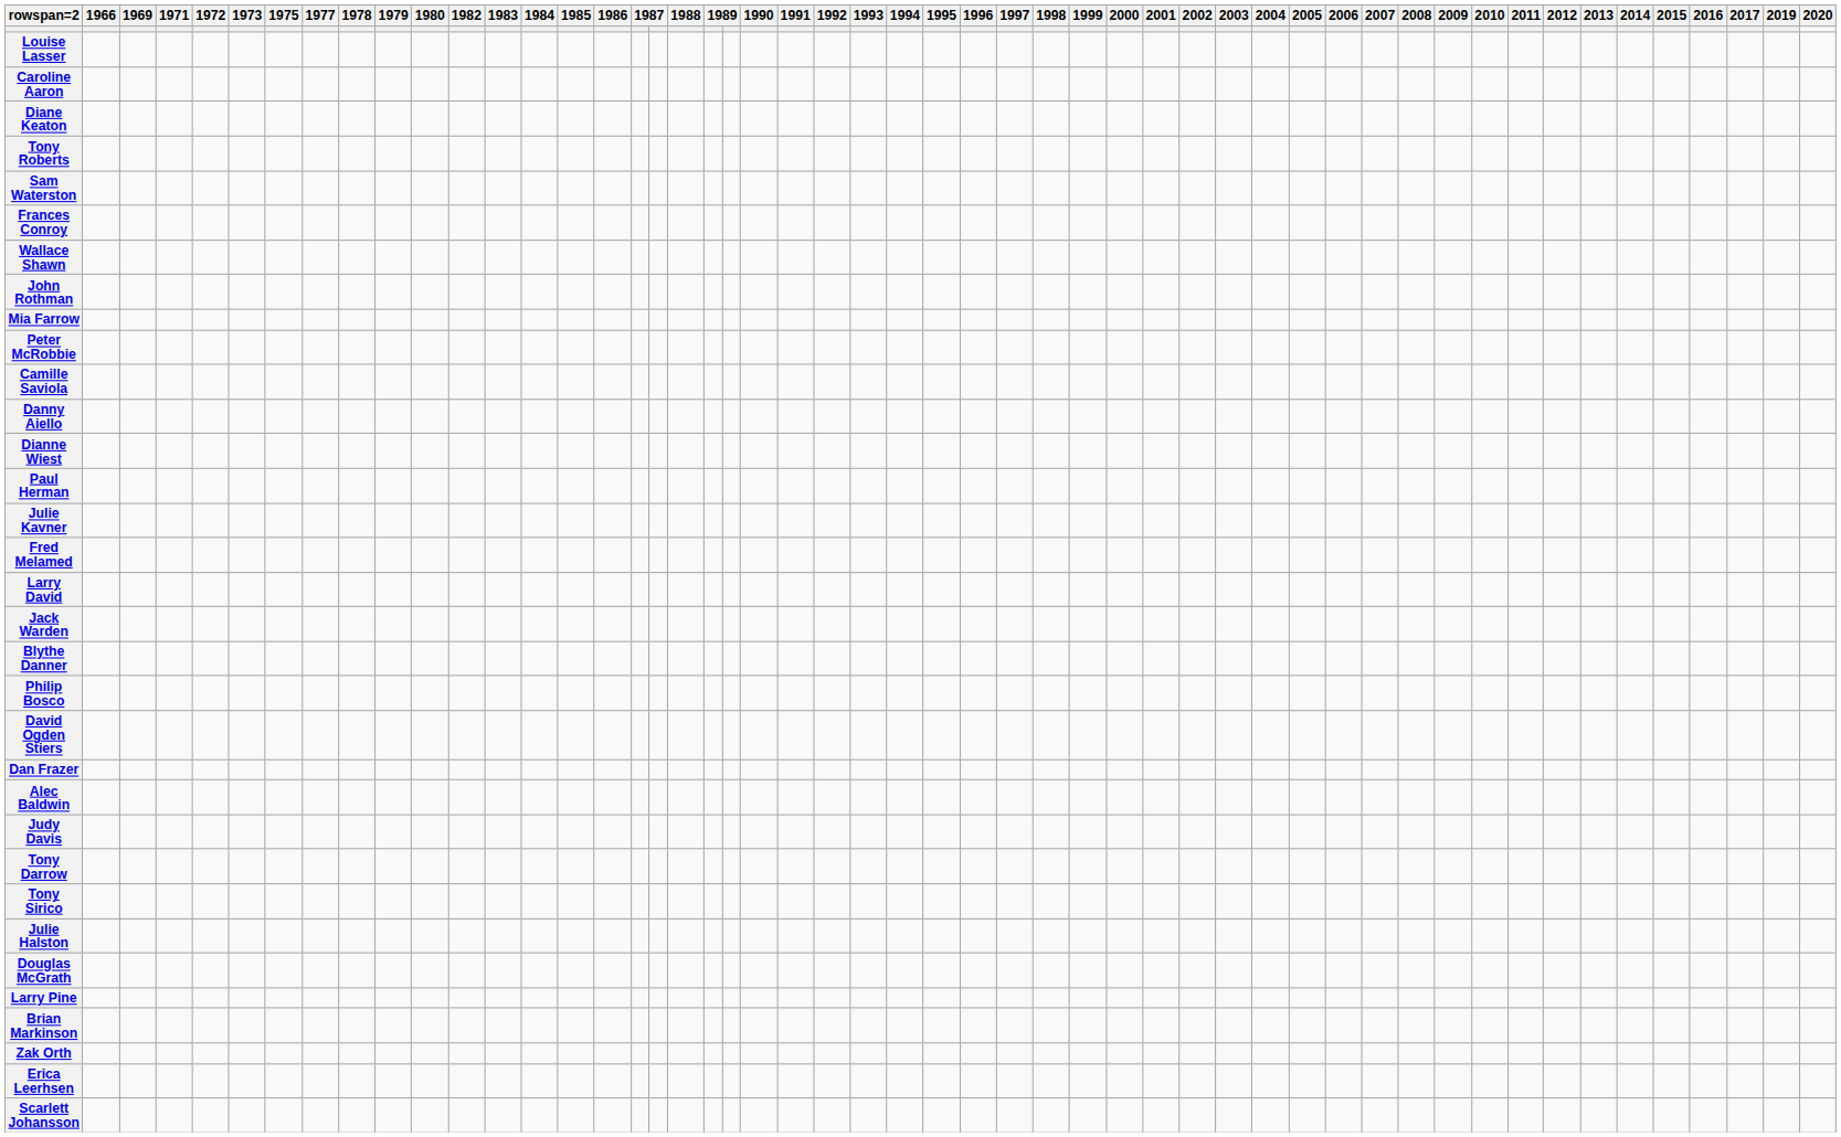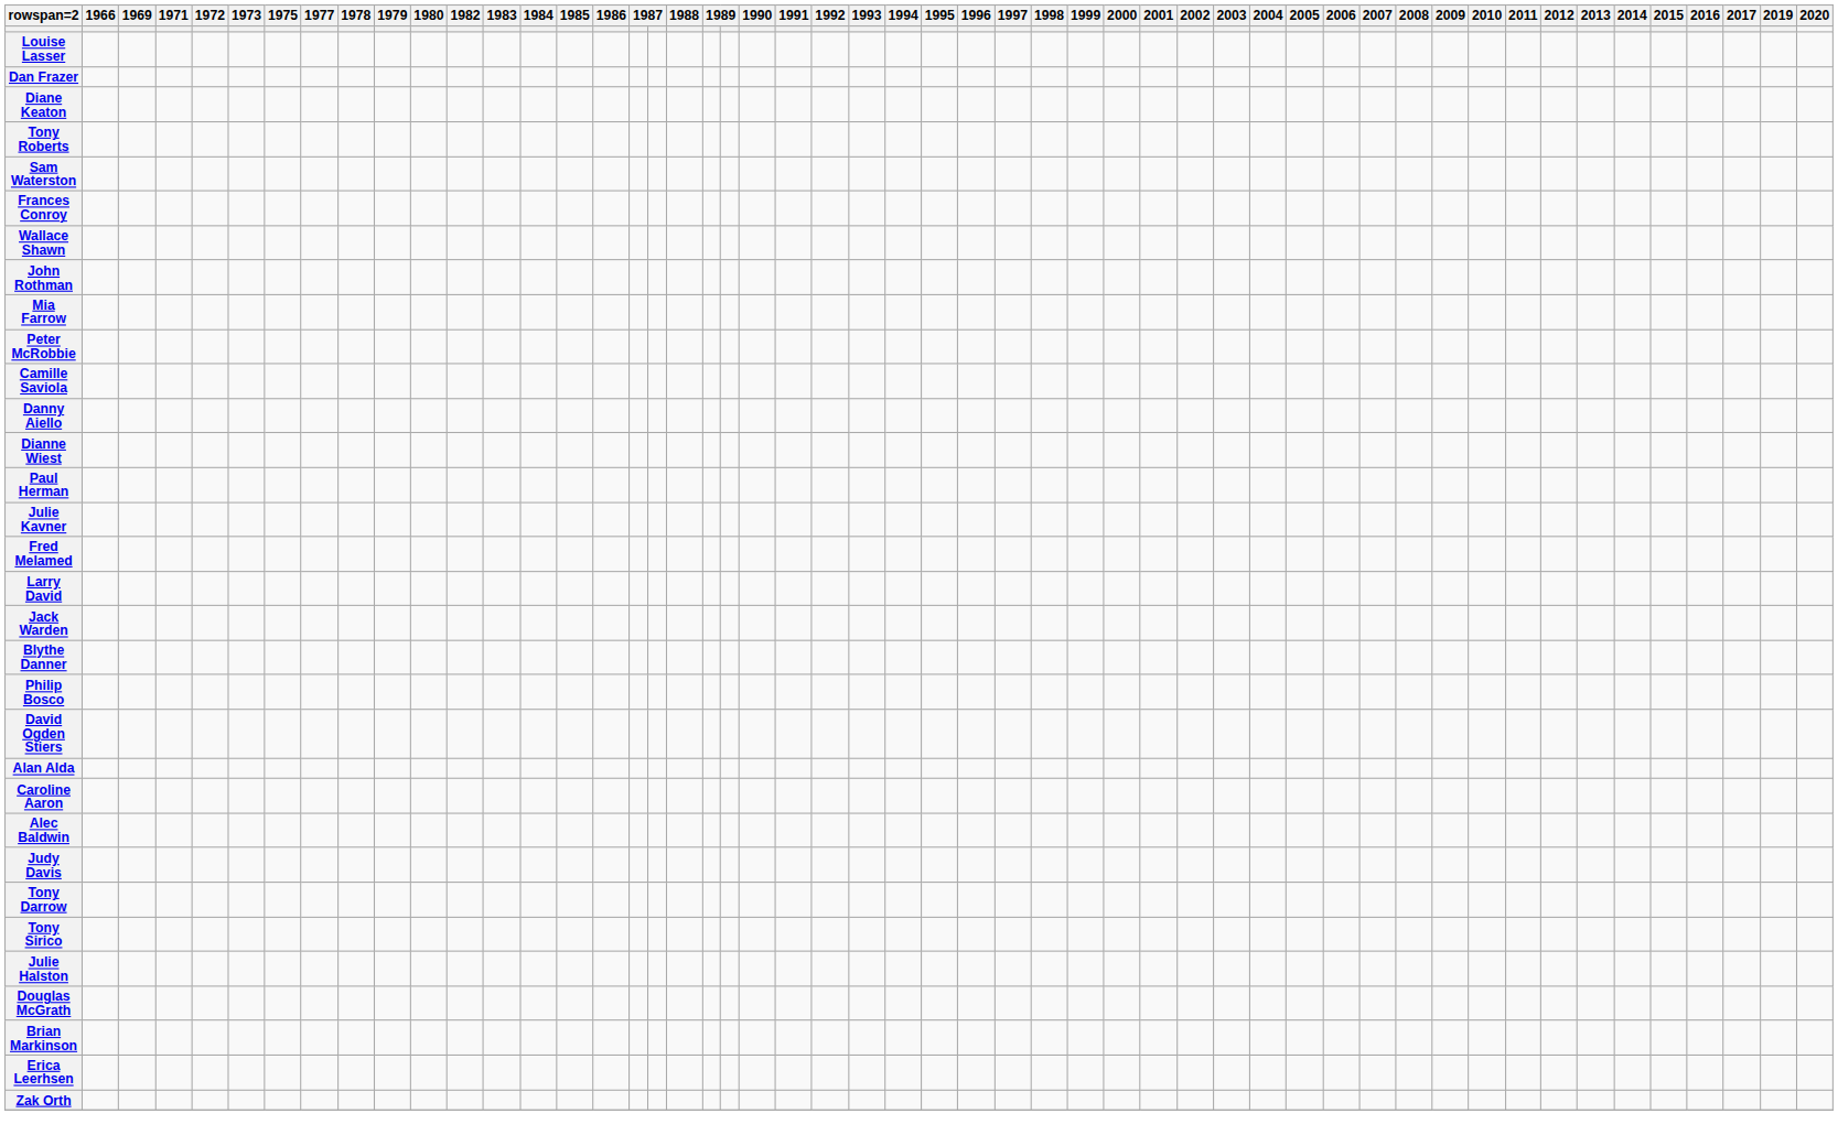rows swapped: Dan Frazer <-> Caroline Aaron
+ row: Alan Alda
- row: Larry Pine
rows swapped: Erica Leerhsen <-> Zak Orth
- row: Scarlett Johansson
